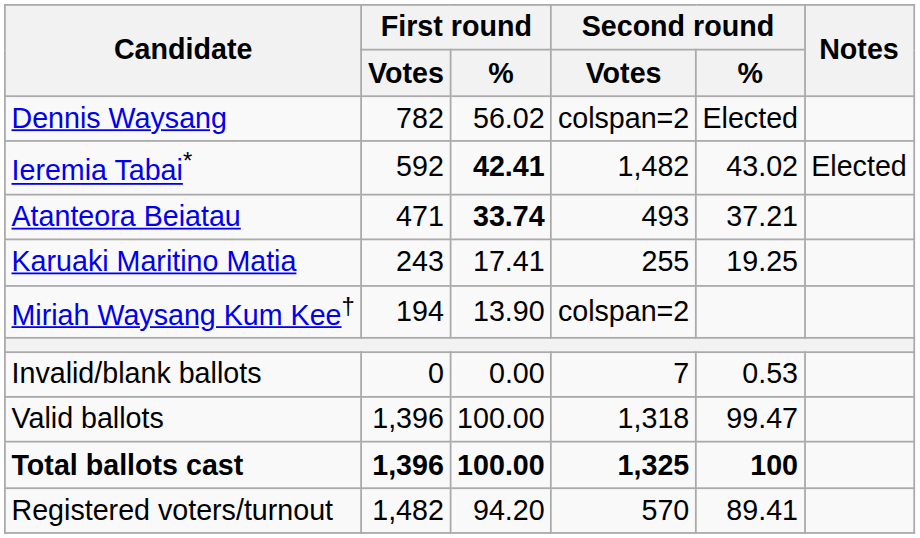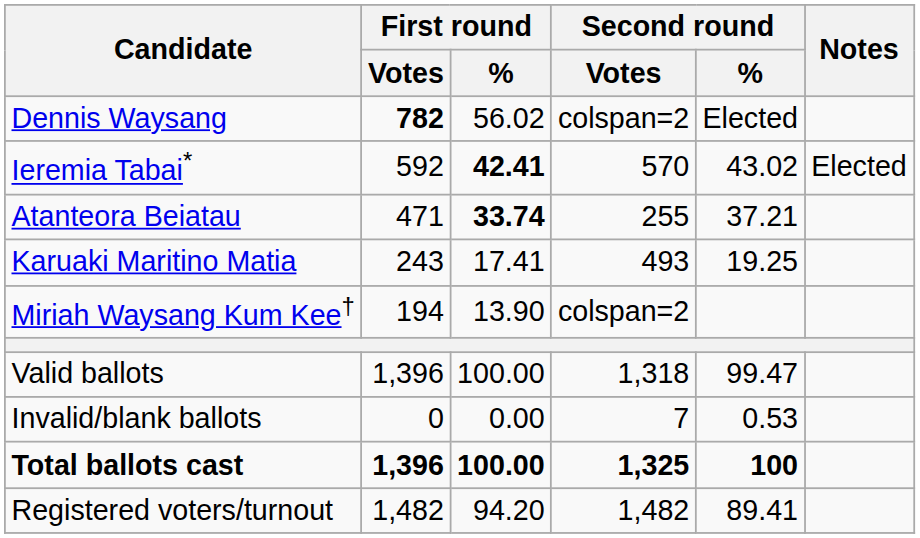Dennis Waysang | First round / Votes: normal -> bold
Ieremia Tabai* | Second round / Votes: 1,482 -> 570
Atanteora Beiatau | Second round / Votes: 493 -> 255
Karuaki Maritino Matia | Second round / Votes: 255 -> 493
rows swapped: Valid ballots <-> Invalid/blank ballots
Registered voters/turnout | Second round / Votes: 570 -> 1,482
